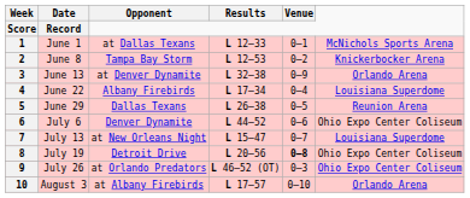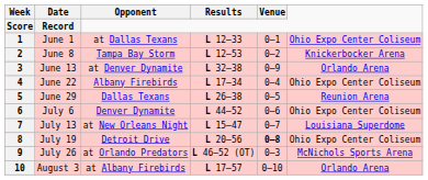1 | column 6: McNichols Sports Arena -> Ohio Expo Center Coliseum
4 | column 6: Louisiana Superdome -> Ohio Expo Center Coliseum
9 | column 6: Ohio Expo Center Coliseum -> McNichols Sports Arena
